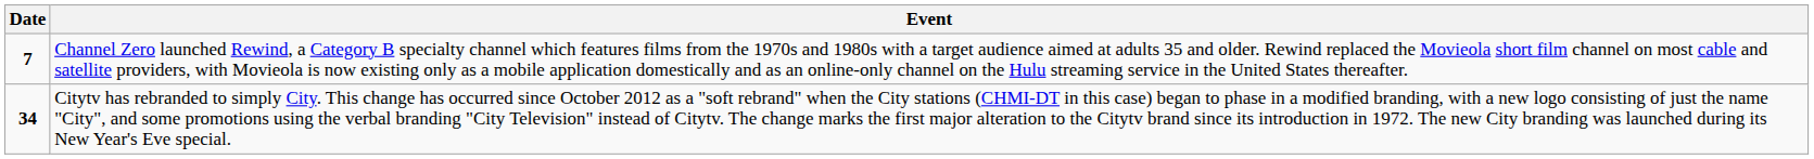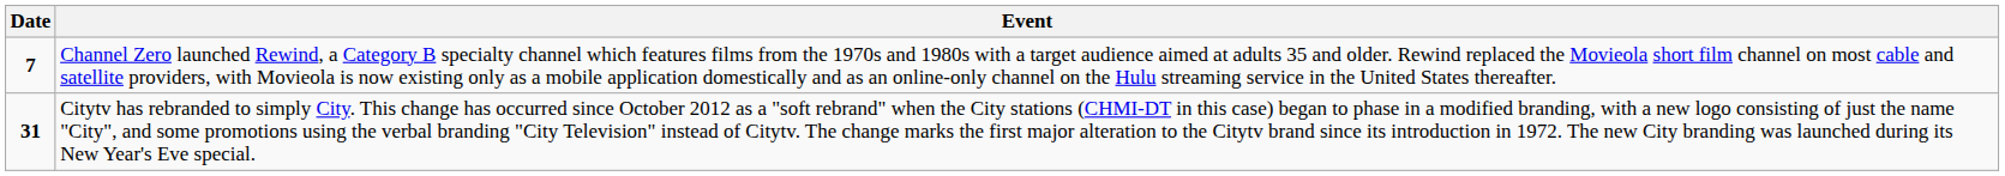row 3 | Date: 34 -> 31
